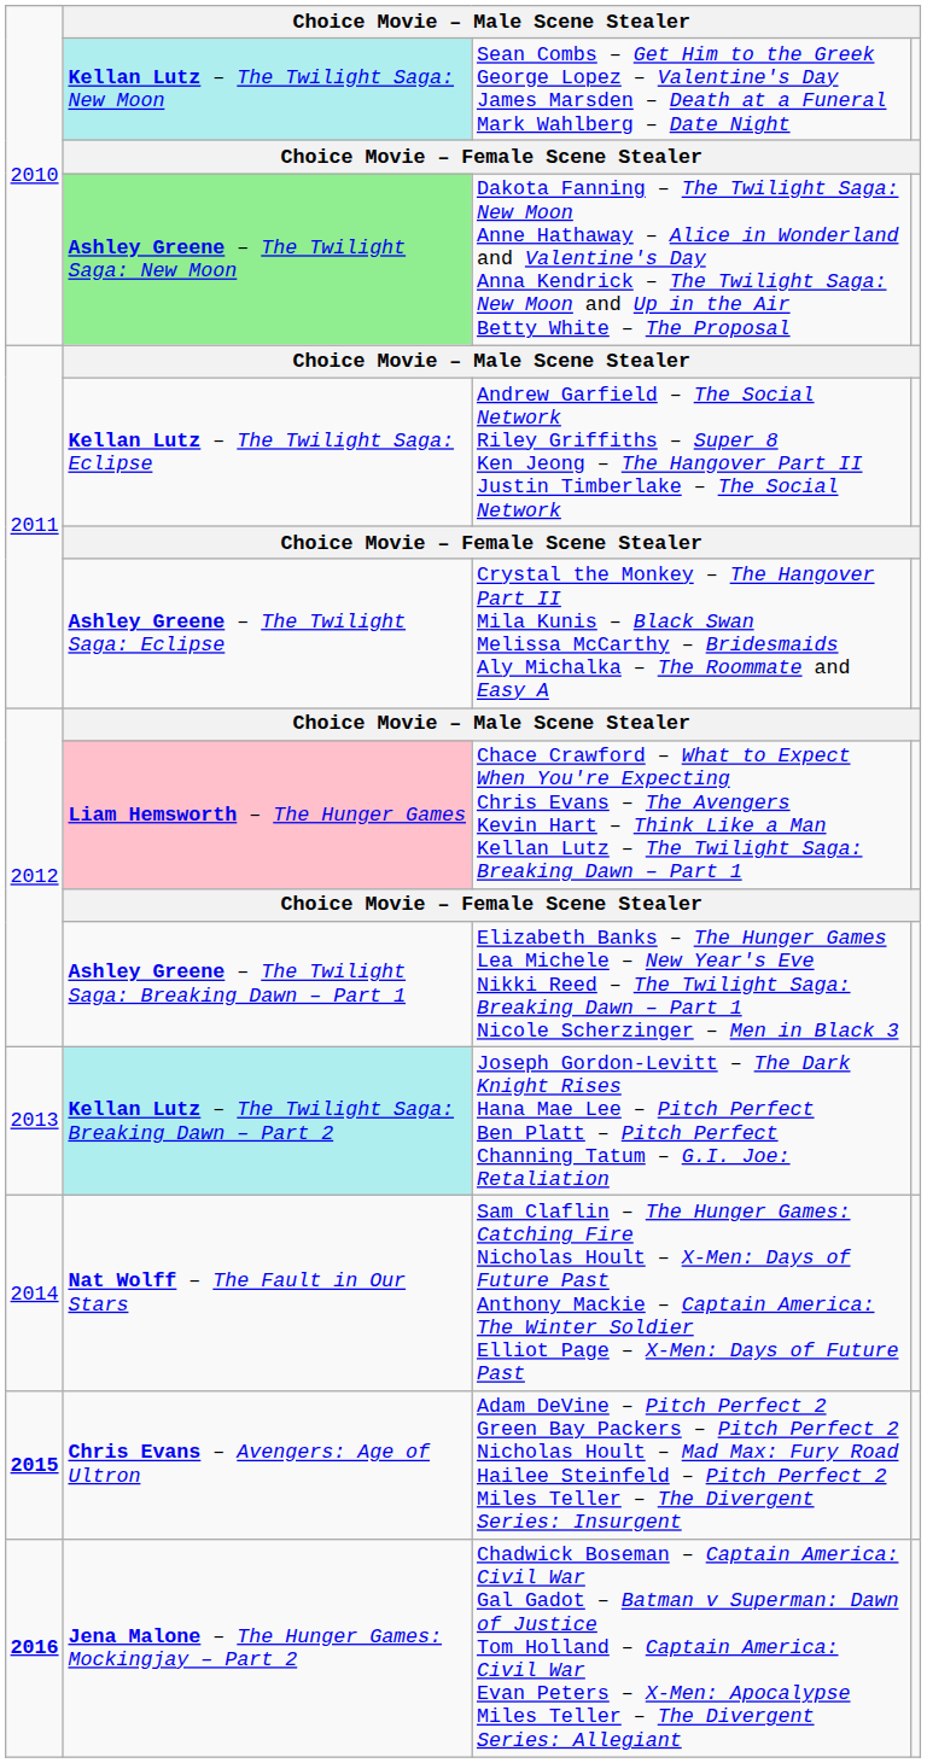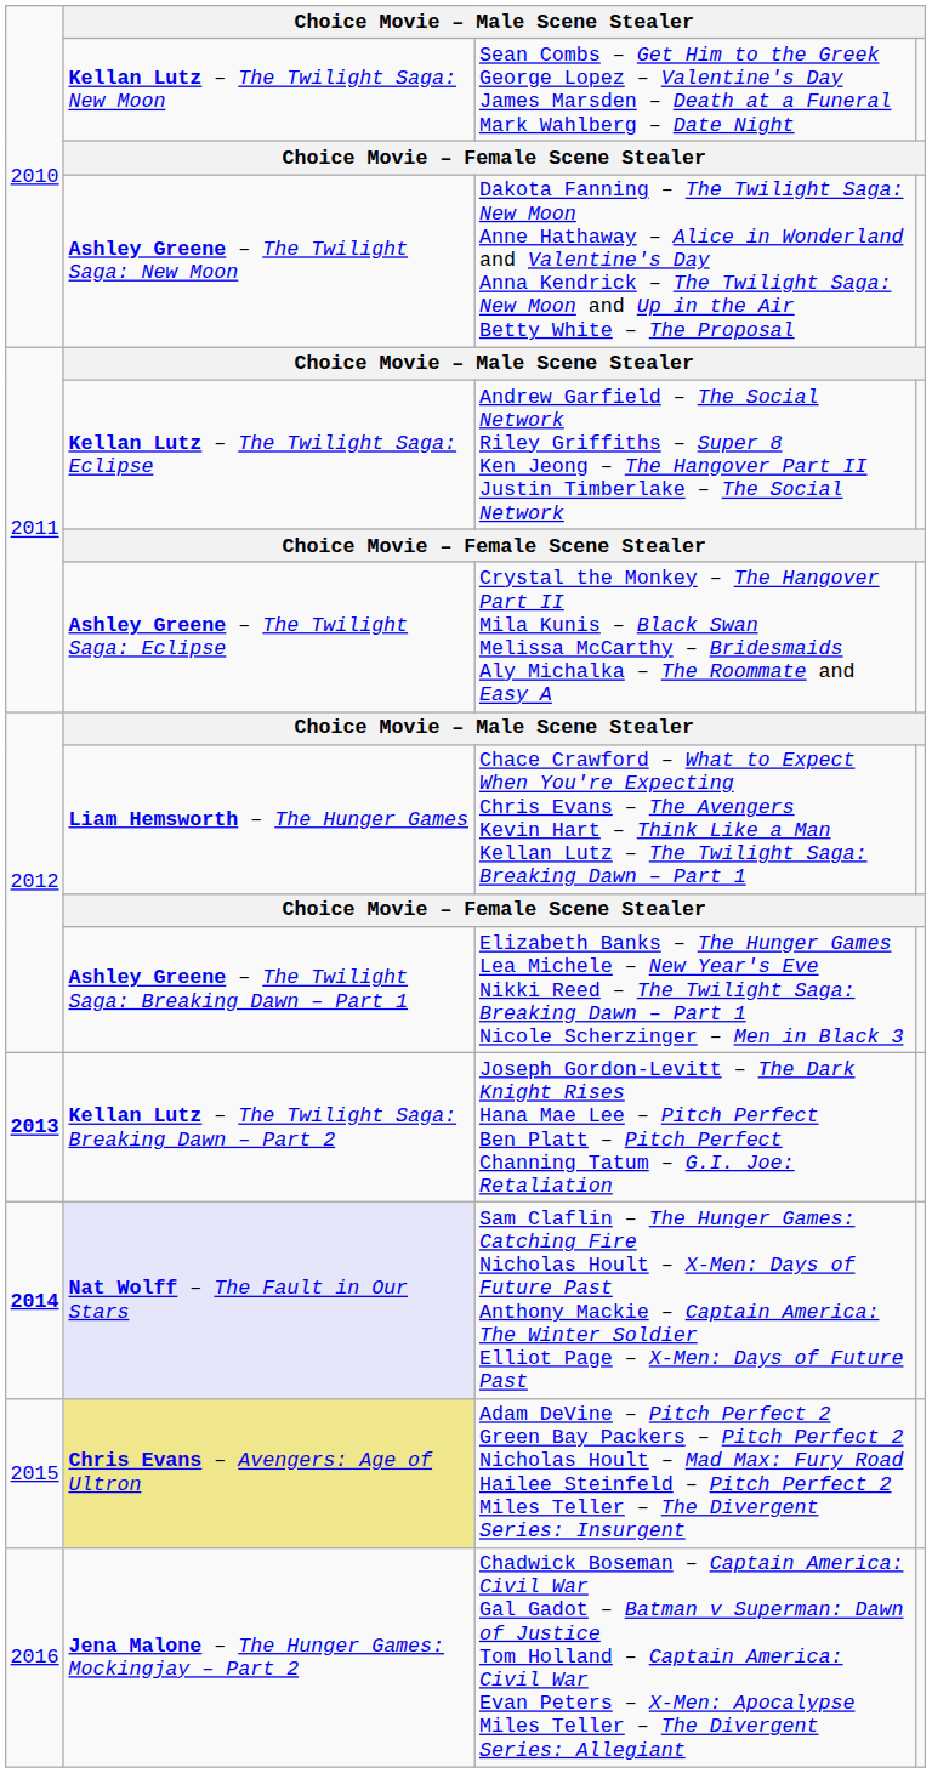Kellan Lutz – The Twilight Saga: New Moon | column 2: paleturquoise background -> no background
Ashley Greene – The Twilight Saga: New Moon | column 2: lightgreen background -> no background
Liam Hemsworth – The Hunger Games | column 2: pink background -> no background
Kellan Lutz – The Twilight Saga: Breaking Dawn – Part 2 | column 1: normal -> bold
Kellan Lutz – The Twilight Saga: Breaking Dawn – Part 2 | column 2: paleturquoise background -> no background
Nat Wolff – The Fault in Our Stars | column 1: normal -> bold
Nat Wolff – The Fault in Our Stars | column 2: no background -> lavender background
Chris Evans – Avengers: Age of Ultron | column 1: bold -> normal
Chris Evans – Avengers: Age of Ultron | column 2: no background -> khaki background
Jena Malone – The Hunger Games: Mockingjay – Part 2 | column 1: bold -> normal
